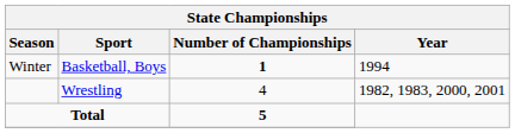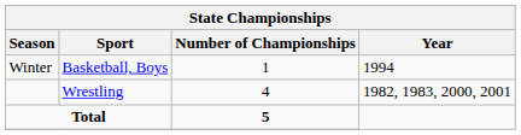Winter | Number of Championships: bold -> normal
